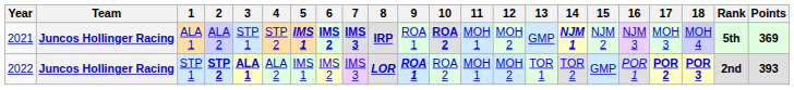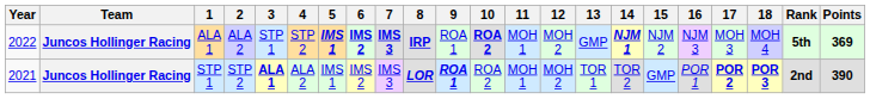row 2 | Year: 2021 -> 2022
row 3 | Year: 2022 -> 2021
row 3 | 2: bold -> normal
row 3 | Points: 393 -> 390
